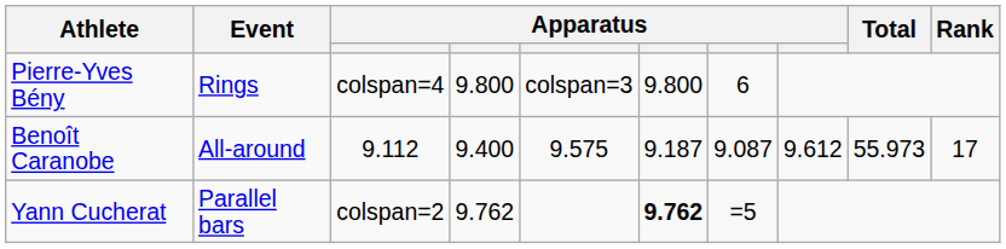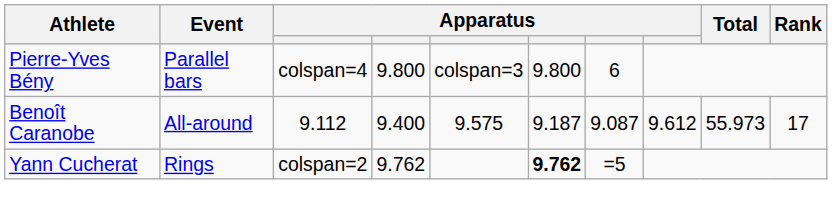Pierre-Yves Bény | Event: Rings -> Parallel bars
Yann Cucherat | Event: Parallel bars -> Rings
